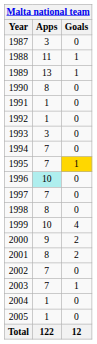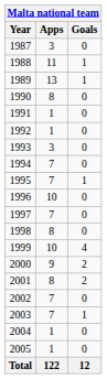1995 | Goals: gold background -> no background
1996 | Apps: paleturquoise background -> no background
